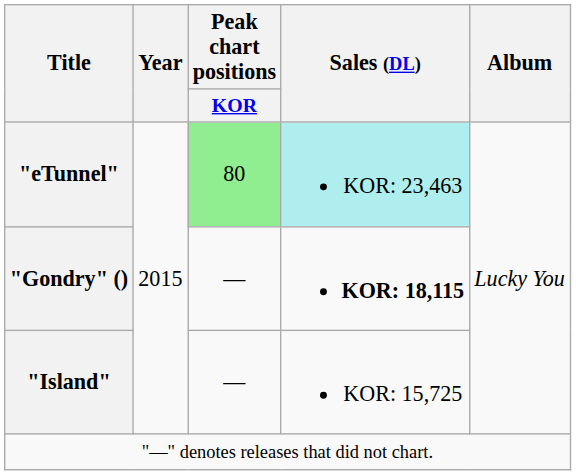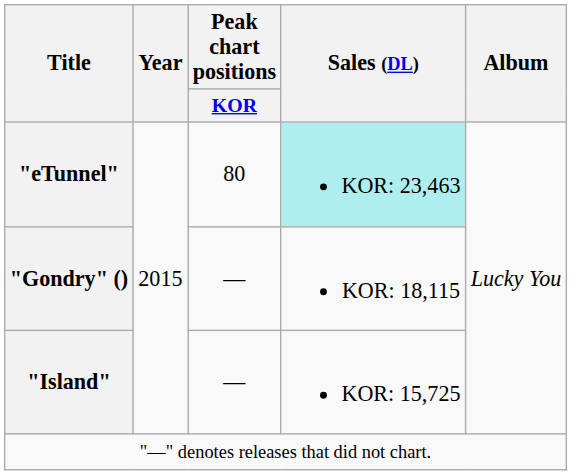"eTunnel" | Peak chart positions / KOR: lightgreen background -> no background
"Gondry" () | Sales (DL): bold -> normal
